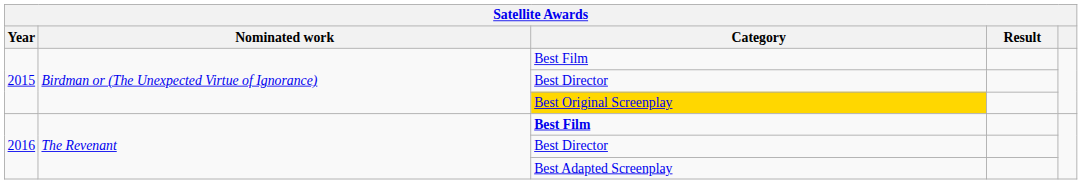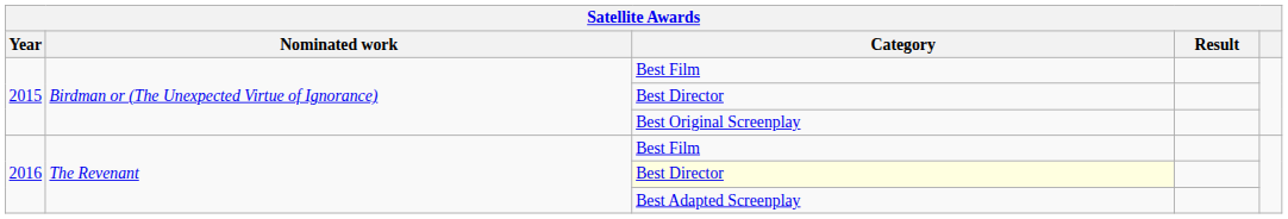Best Original Screenplay | Category: gold background -> no background
2016 / Best Film | Category: bold -> normal
2016 / Best Director | Category: no background -> lightyellow background
